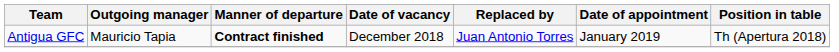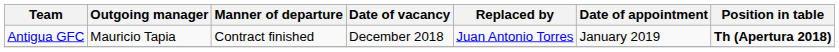Antigua GFC | Manner of departure: bold -> normal
Antigua GFC | Position in table: normal -> bold
